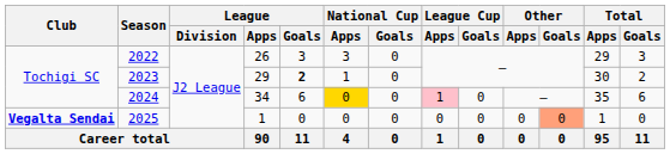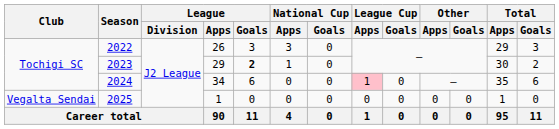2024 | National Cup / Apps: gold background -> no background
2025 | Club: bold -> normal
2025 | Other / Goals: lightsalmon background -> no background
